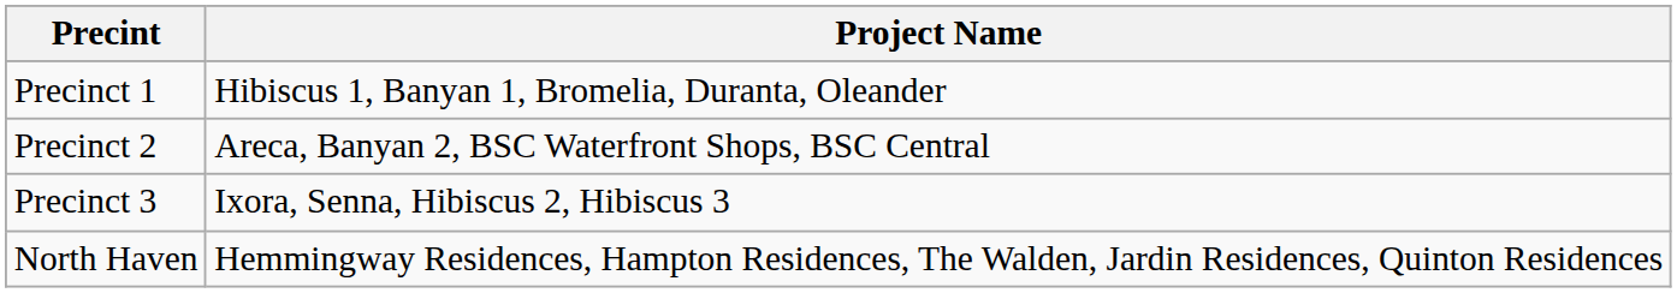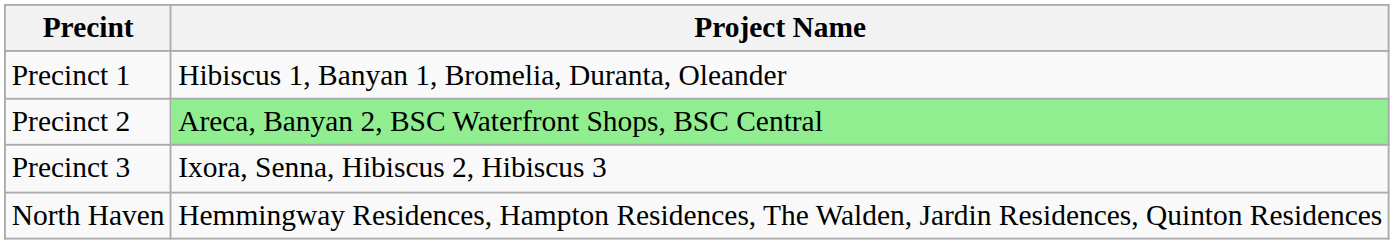Precinct 2 | Project Name: no background -> lightgreen background
